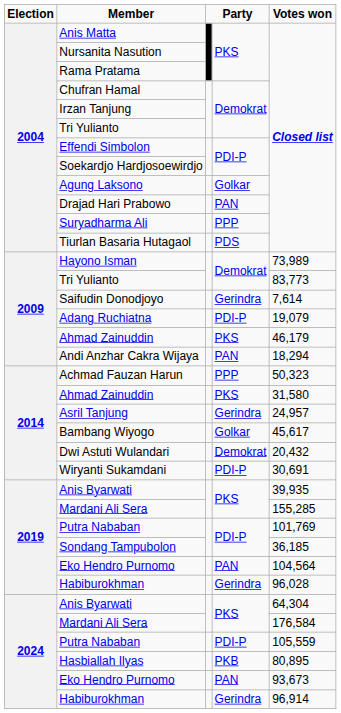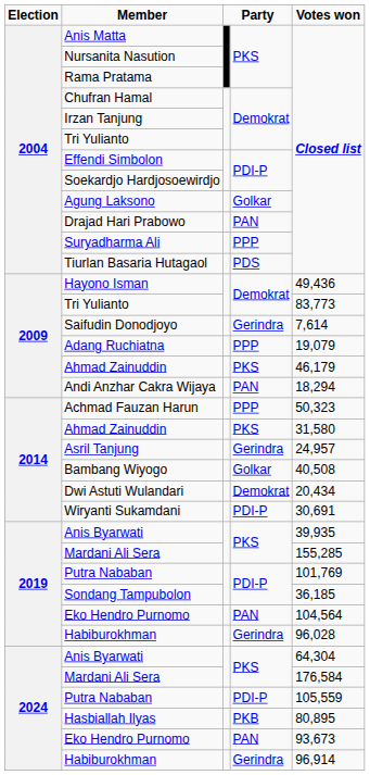Hayono Isman | Votes won: 73,989 -> 49,436
Adang Ruchiatna | column 4: PDI-P -> PPP
Bambang Wiyogo | Votes won: 45,617 -> 40,508
Dwi Astuti Wulandari | Votes won: 20,432 -> 20,434
